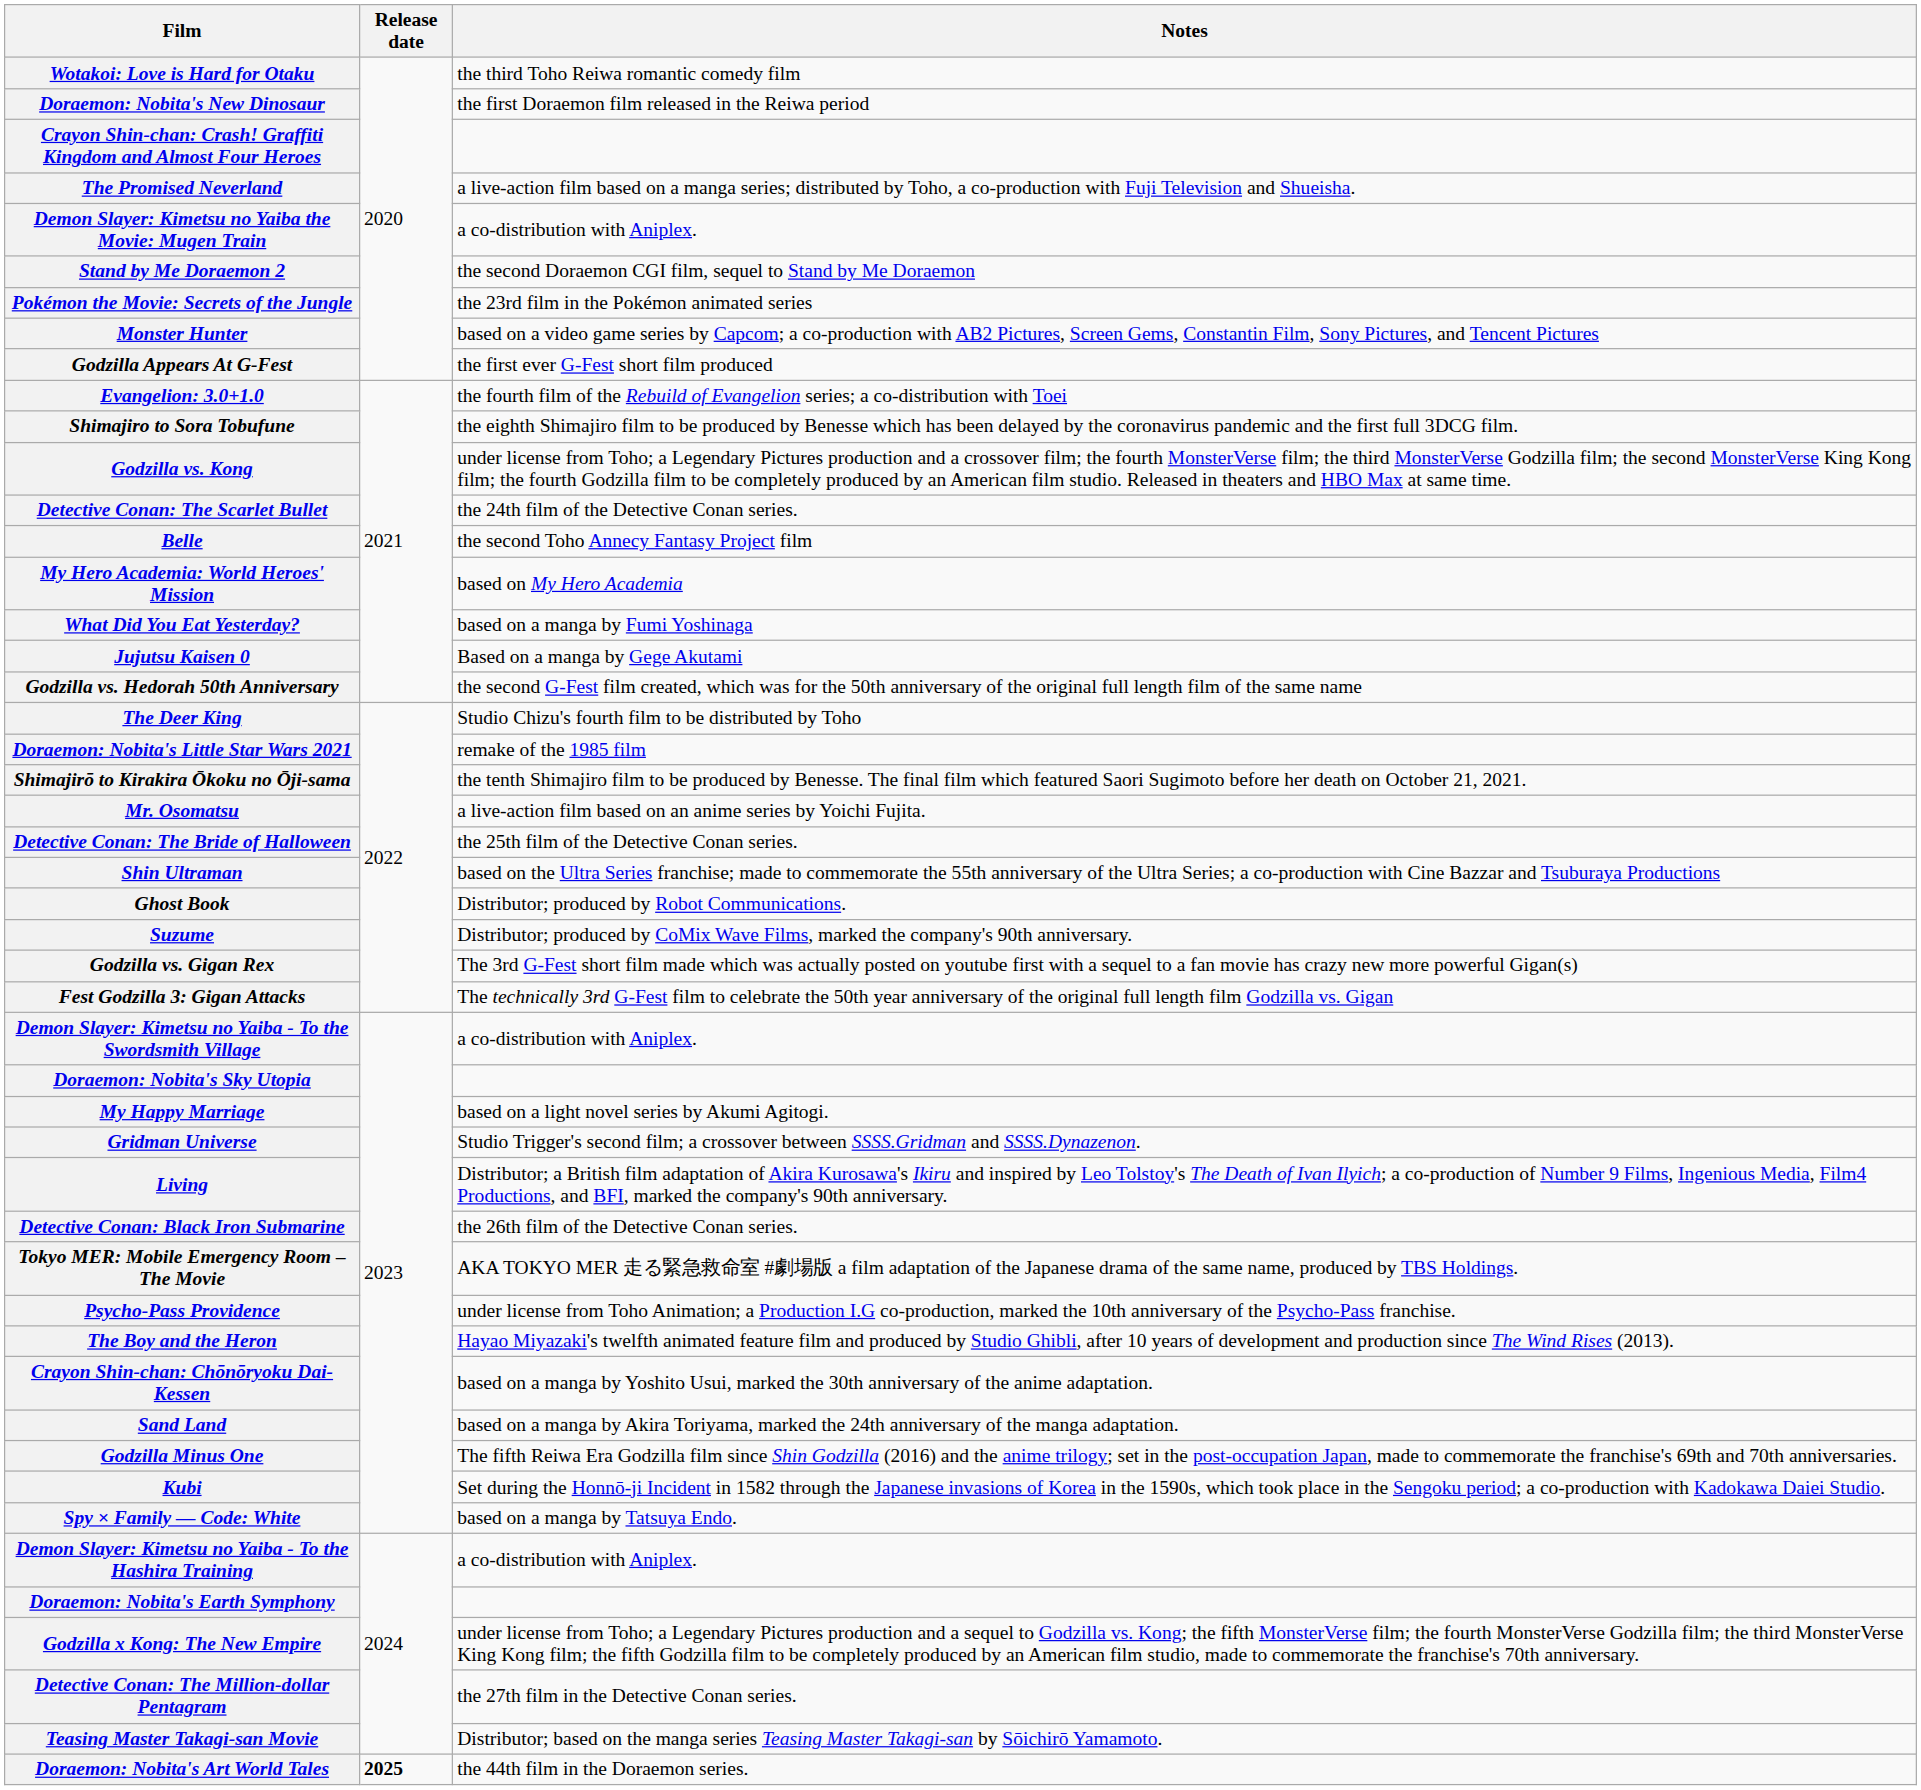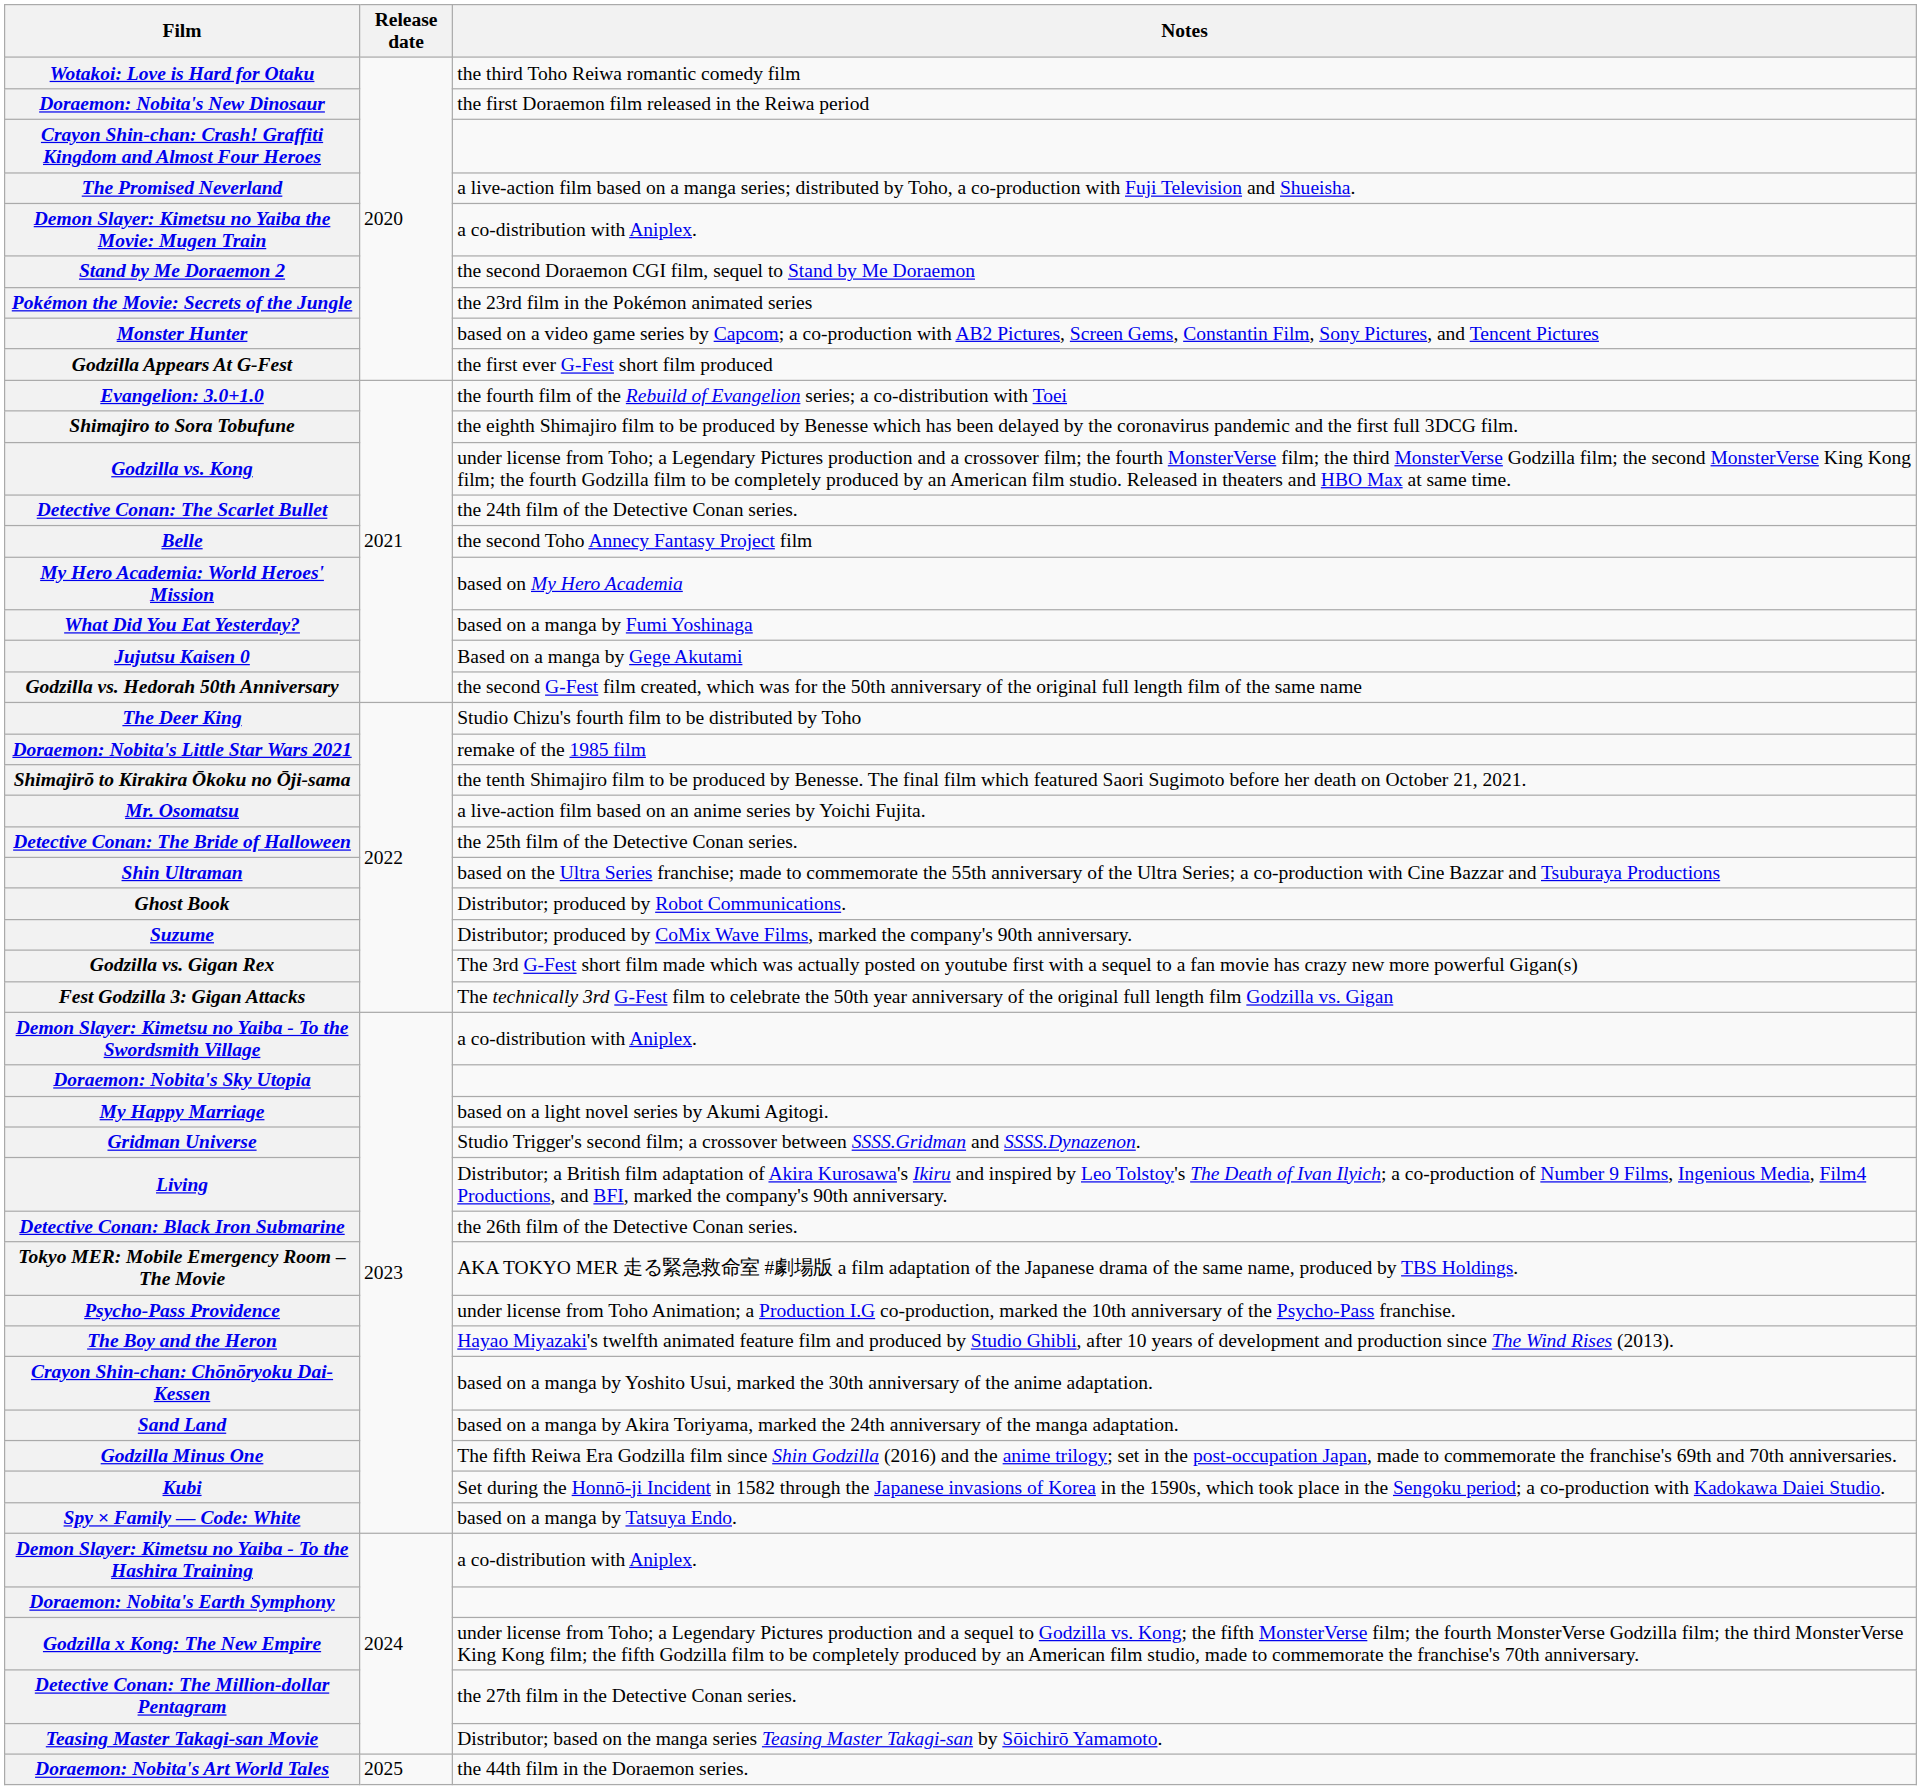Doraemon: Nobita's Art World Tales | Release date: bold -> normal
